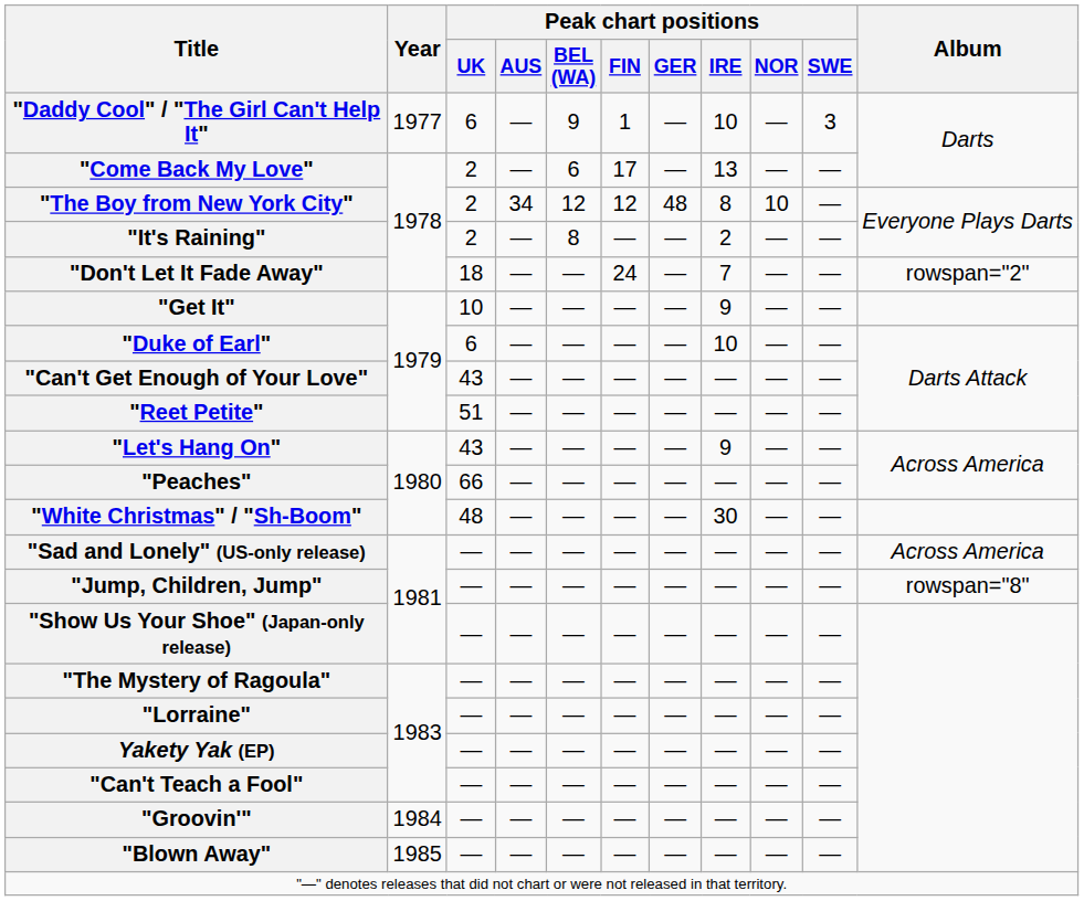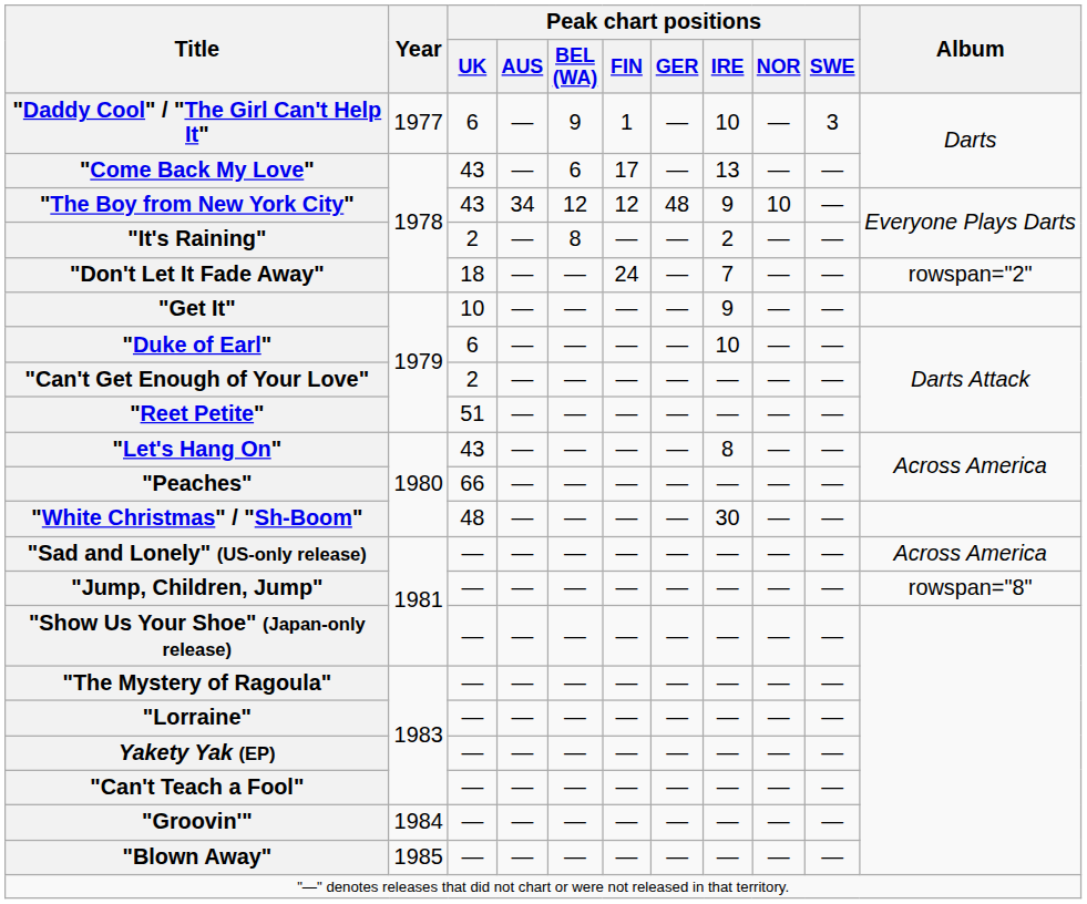"Come Back My Love" | Peak chart positions / UK: 2 -> 43
"The Boy from New York City" | Peak chart positions / UK: 2 -> 43
"The Boy from New York City" | Peak chart positions / IRE: 8 -> 9
"Can't Get Enough of Your Love" | Peak chart positions / UK: 43 -> 2
"Let's Hang On" | Peak chart positions / IRE: 9 -> 8
